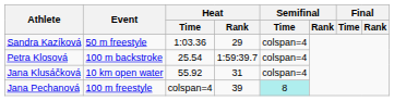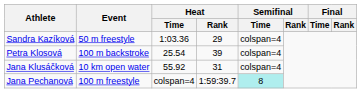Petra Klosová | Heat / Rank: 1:59:39.7 -> 39
Jana Pechanová | Heat / Rank: 39 -> 1:59:39.7
